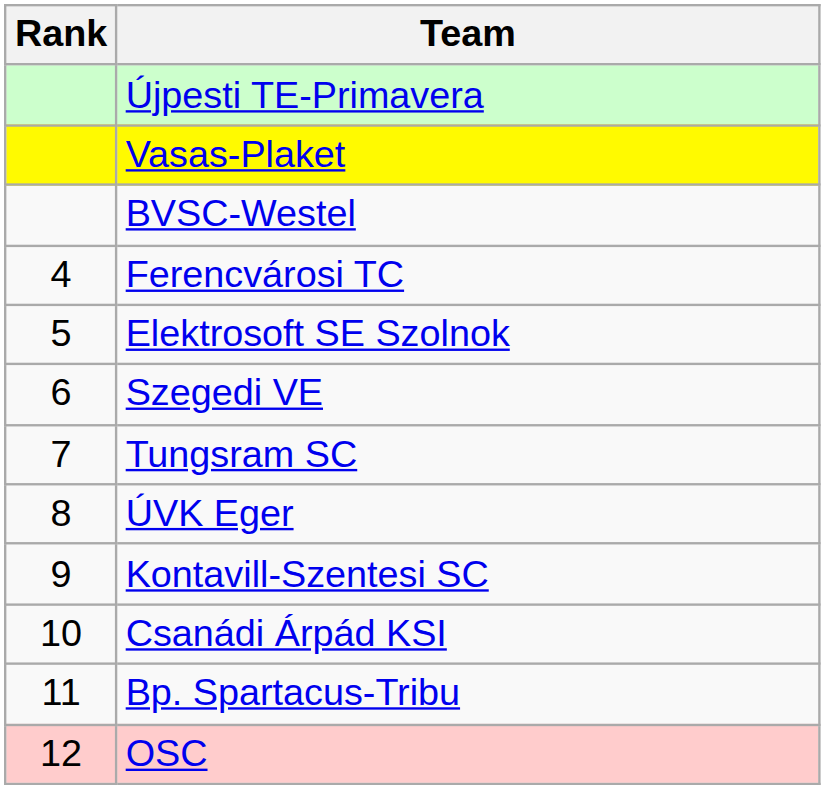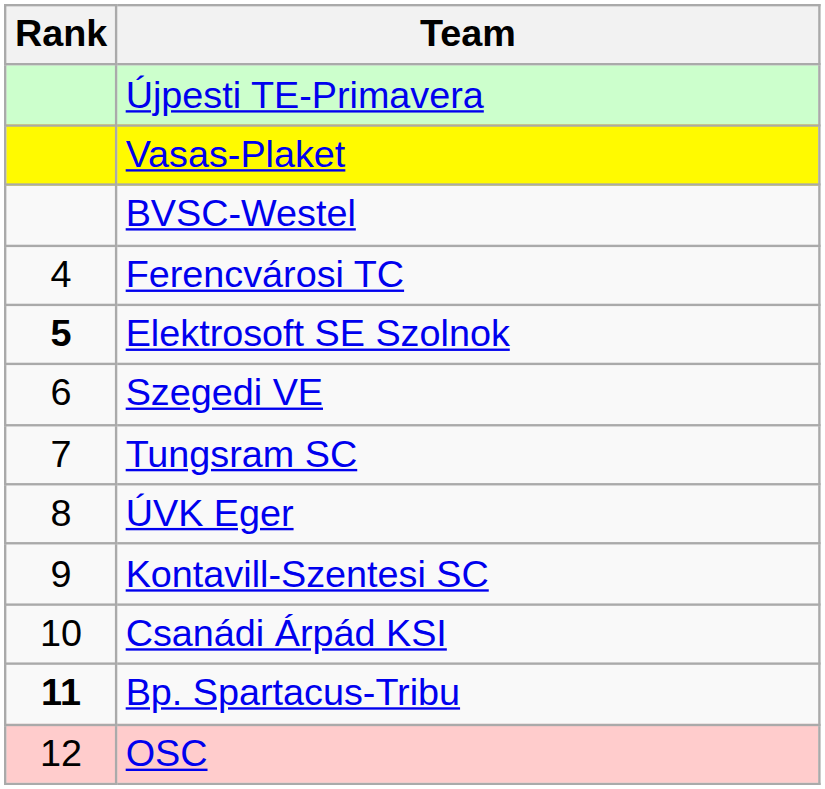Elektrosoft SE Szolnok | Rank: normal -> bold
Bp. Spartacus-Tribu | Rank: normal -> bold
